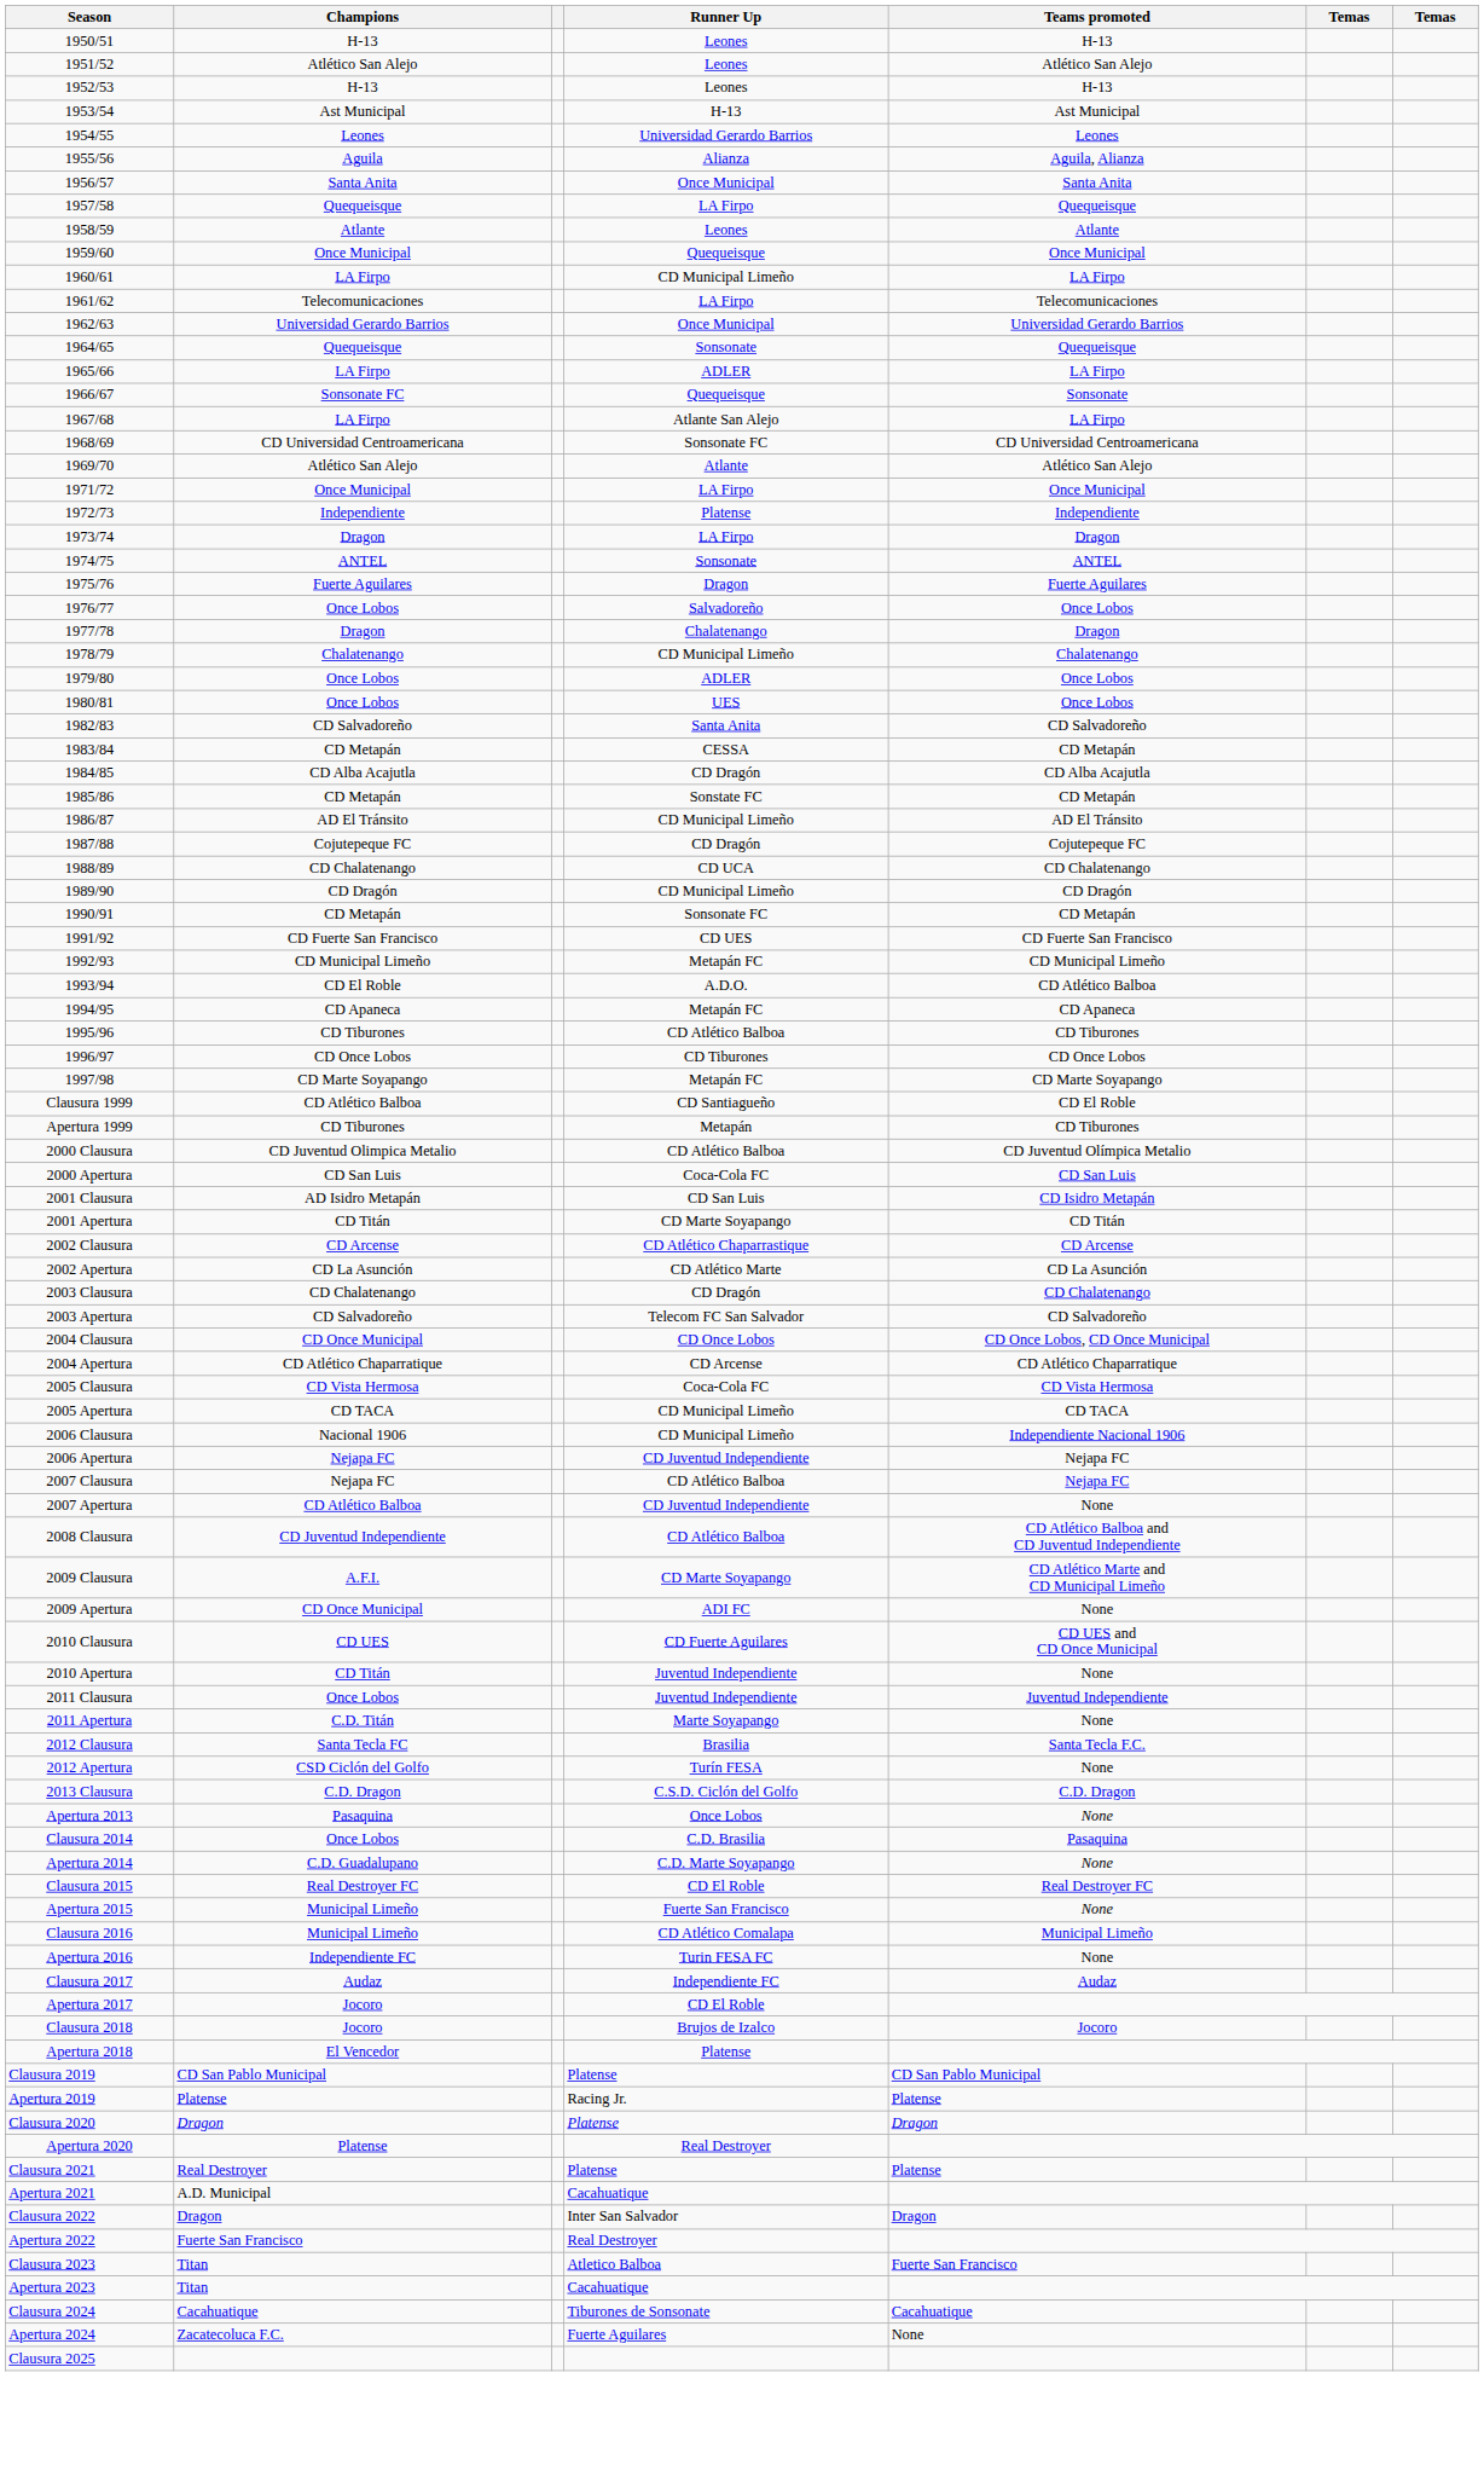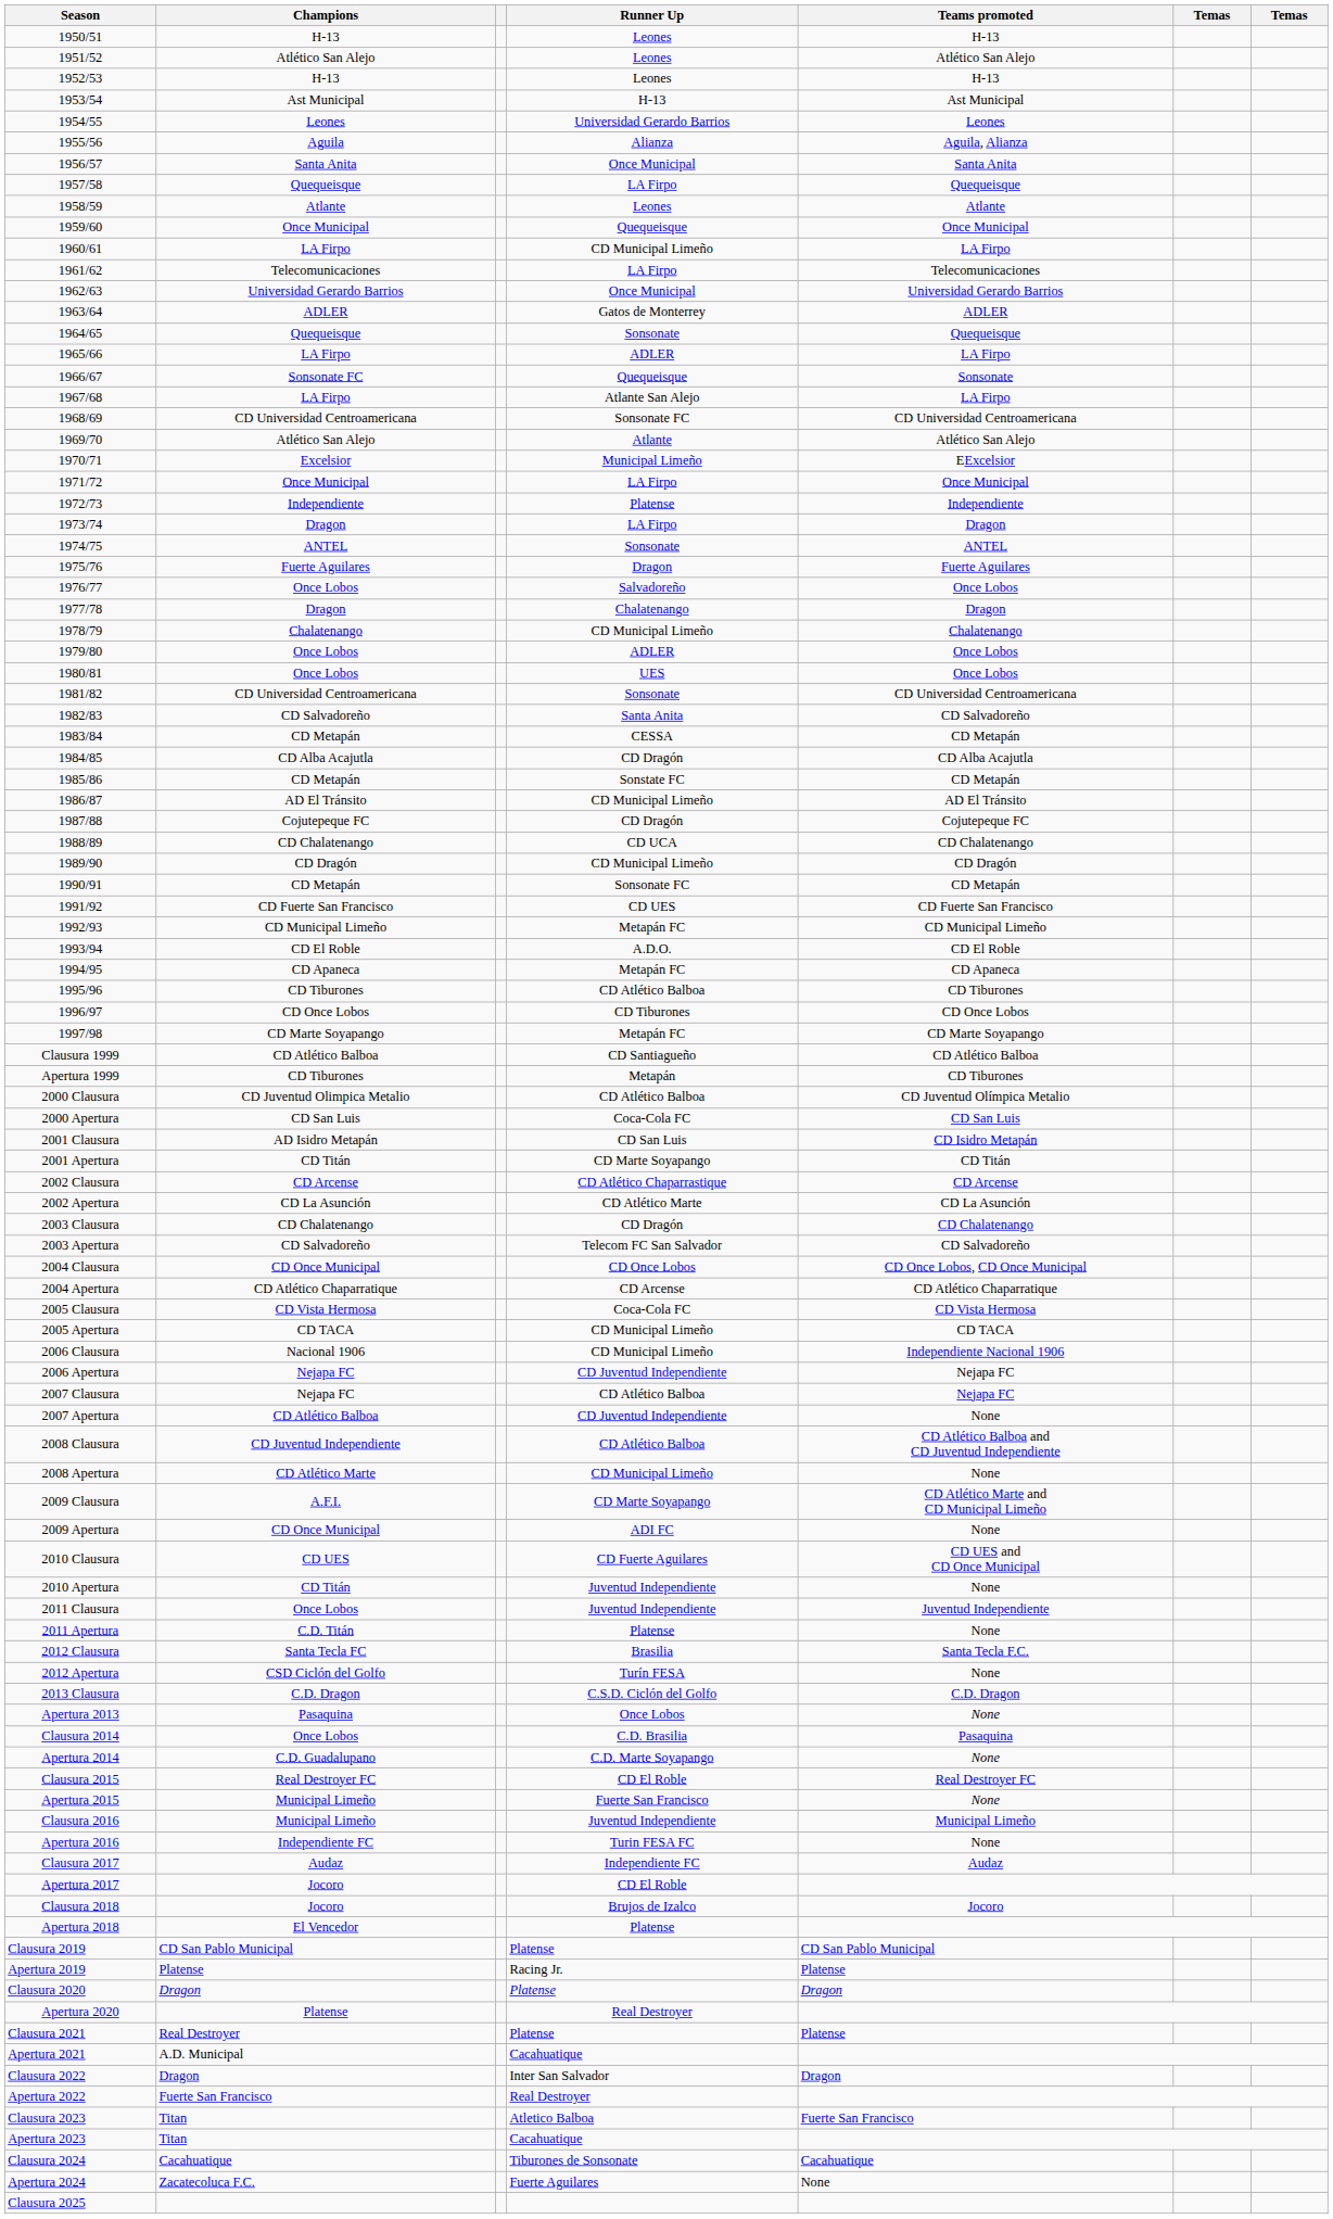+ row: 1963/64 | ADLER | Gatos de Monterrey | ADLER
+ row: 1970/71 | Excelsior | Municipal Limeño | EExcelsior
+ row: 1981/82 | CD Universidad Centroamericana | Sonsonate | CD Universidad Centroamericana
1993/94 | Teams promoted: CD Atlético Balboa -> CD El Roble
Clausura 1999 | Teams promoted: CD El Roble -> CD Atlético Balboa
+ row: 2008 Apertura | CD Atlético Marte | CD Municipal Limeño | None
2011 Apertura | Runner Up: Marte Soyapango -> Platense
Clausura 2016 | Runner Up: CD Atlético Comalapa -> Juventud Independiente
